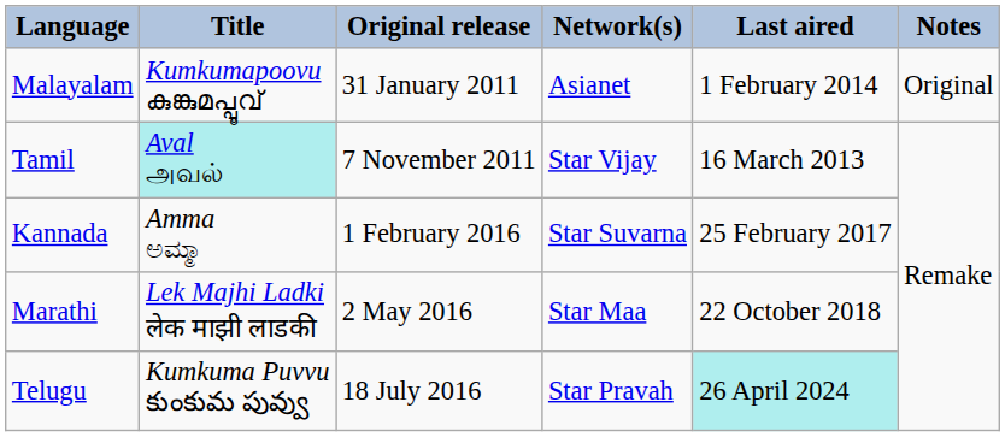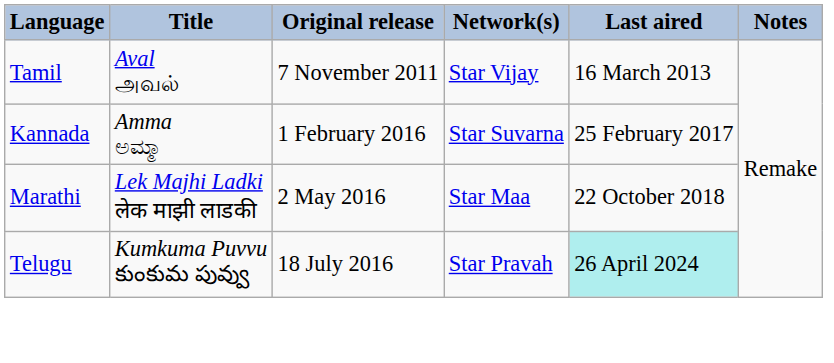- row: Malayalam | Kumkumapoovu കുങ്കുമപ്പൂവ് | 31 January 2011 | Asianet | 1 February 2014 | Original
Tamil | Title: paleturquoise background -> no background
